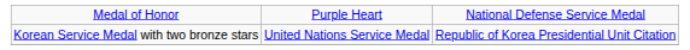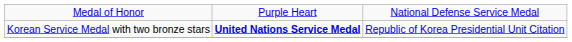Korean Service Medal with two bronze stars | column 2: normal -> bold
